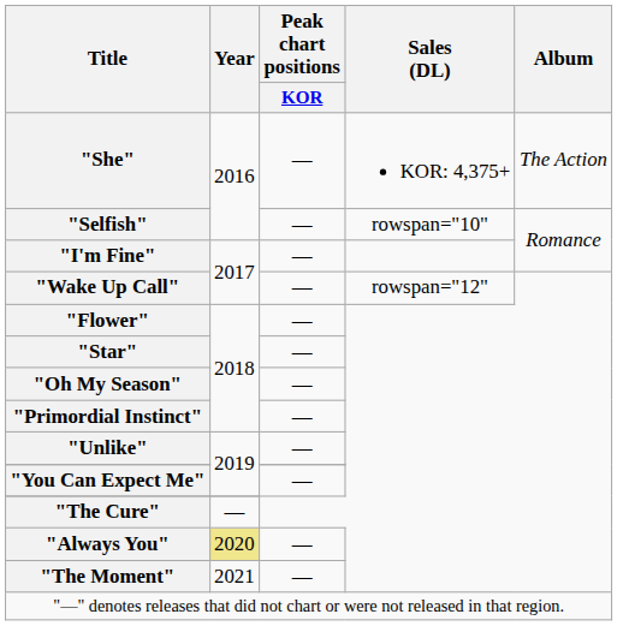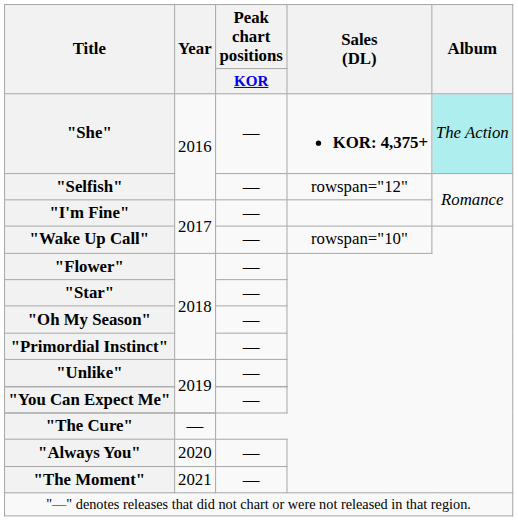"She" | Sales (DL): normal -> bold
"She" | Album: no background -> paleturquoise background
"Selfish" | Sales (DL): rowspan="10" -> rowspan="12"
"Wake Up Call" | Sales (DL): rowspan="12" -> rowspan="10"
"Always You" | Year: khaki background -> no background
